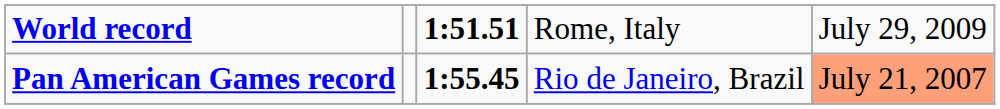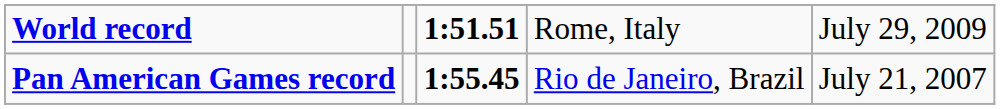Pan American Games record | column 5: lightsalmon background -> no background
